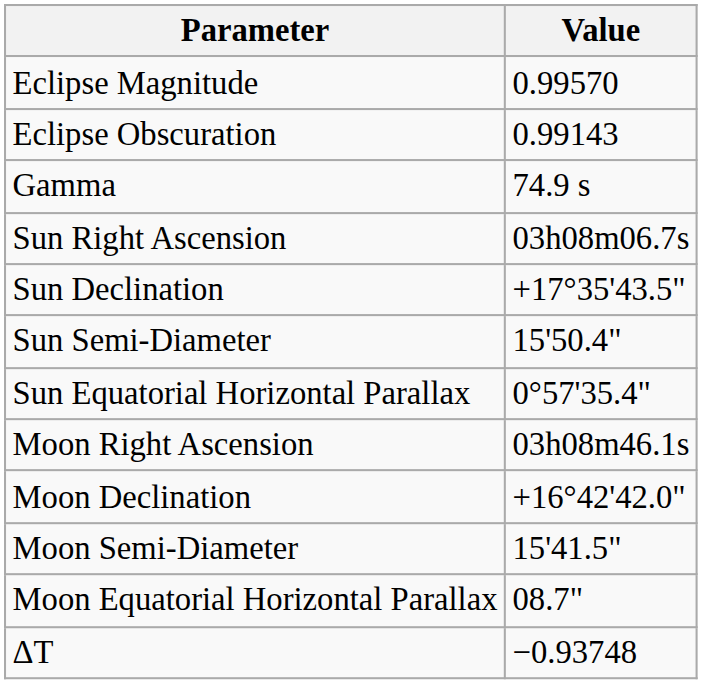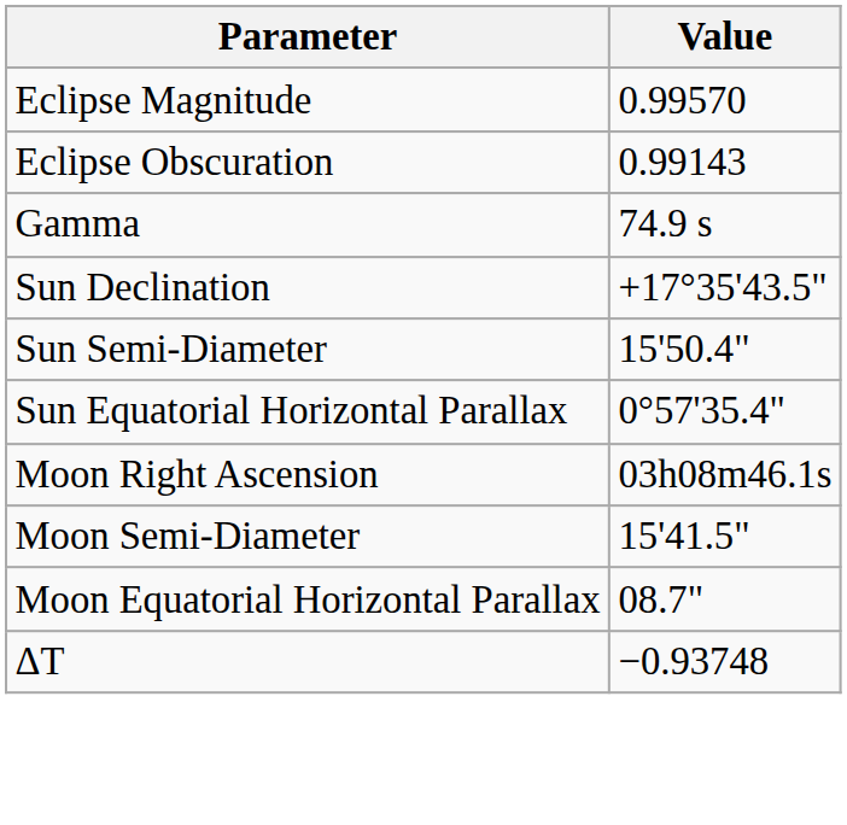- row: Sun Right Ascension | 03h08m06.7s
- row: Moon Declination | +16°42'42.0"
